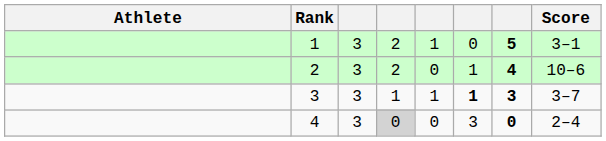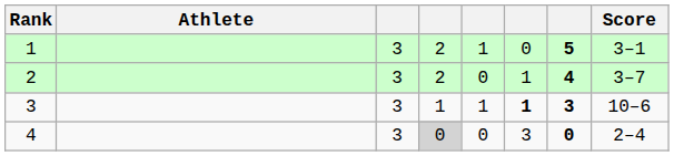columns swapped: Rank <-> Athlete
row 3 | Score: 10–6 -> 3–7
row 4 | Score: 3–7 -> 10–6
